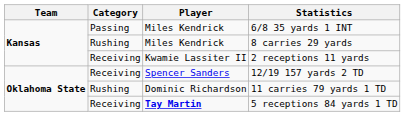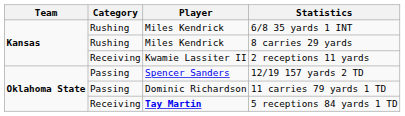6/8 35 yards 1 INT | Category: Passing -> Rushing
12/19 157 yards 2 TD | Category: Receiving -> Passing
11 carries 79 yards 1 TD | Category: Rushing -> Passing
